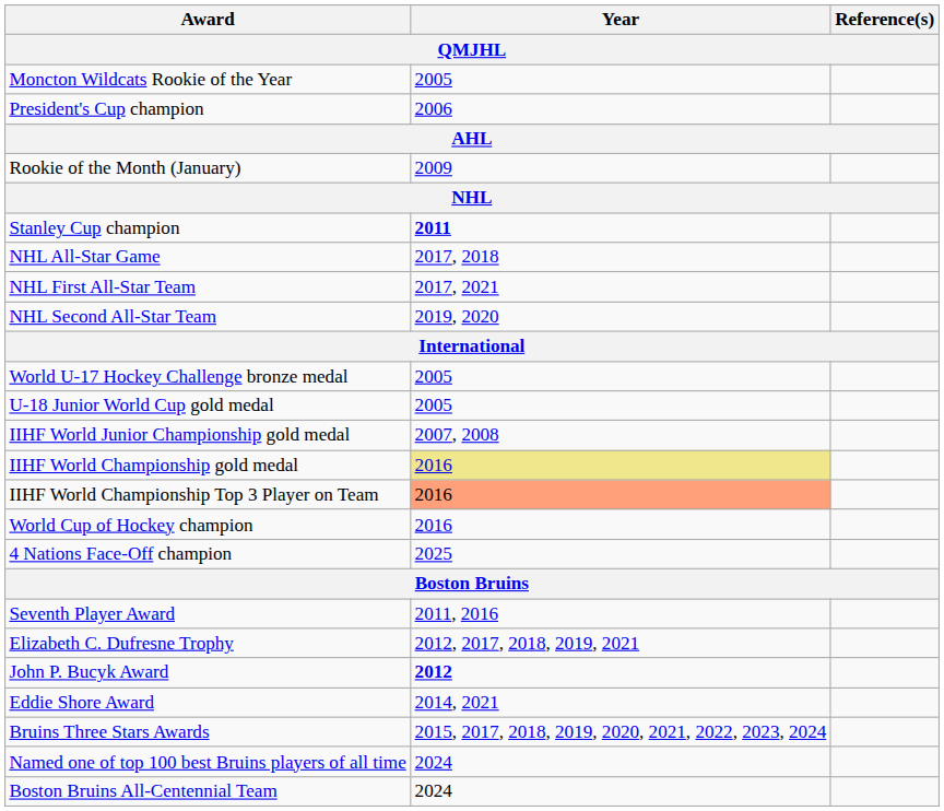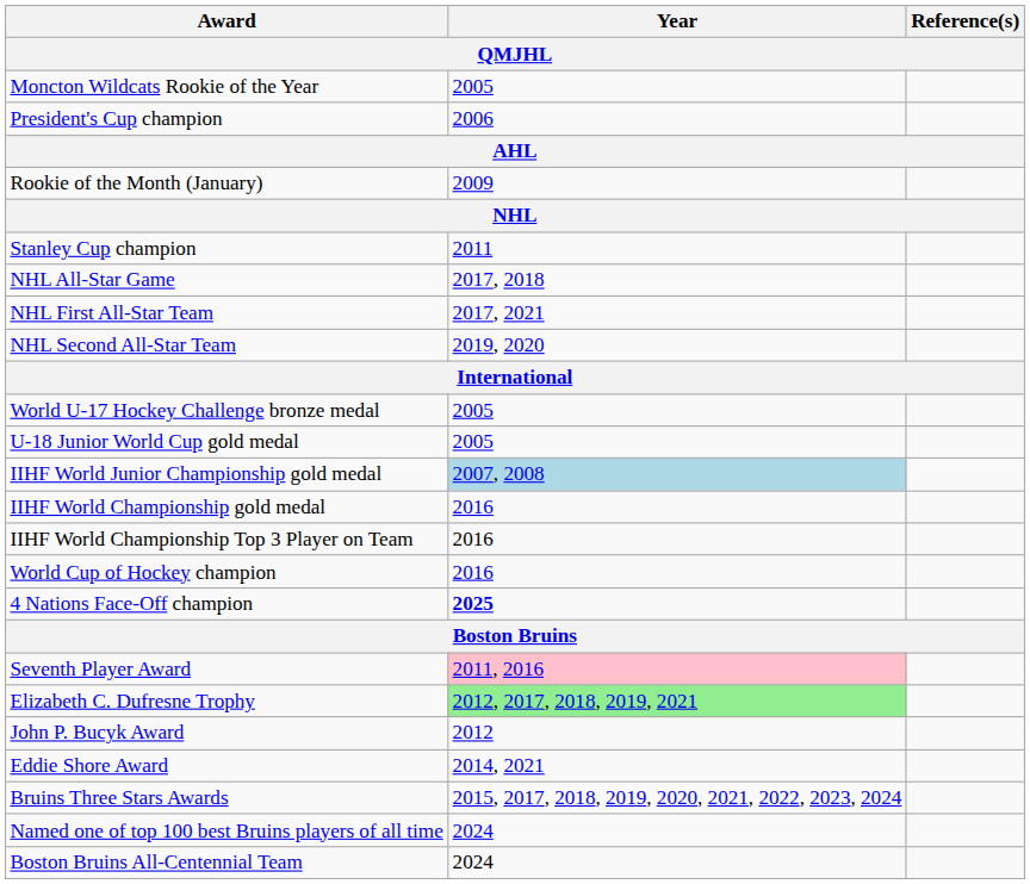Stanley Cup champion | Year: bold -> normal
IIHF World Junior Championship gold medal | Year: no background -> lightblue background
IIHF World Championship gold medal | Year: khaki background -> no background
IIHF World Championship Top 3 Player on Team | Year: lightsalmon background -> no background
4 Nations Face-Off champion | Year: normal -> bold
Seventh Player Award | Year: no background -> pink background
Elizabeth C. Dufresne Trophy | Year: no background -> lightgreen background
John P. Bucyk Award | Year: bold -> normal
